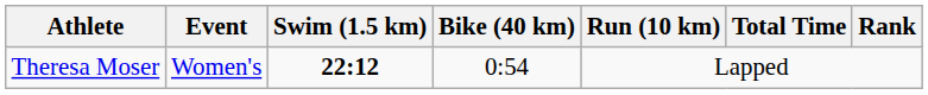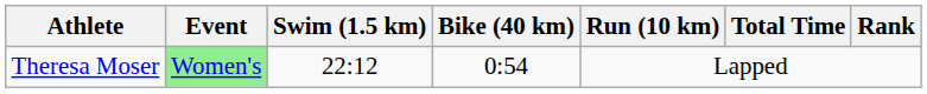Theresa Moser | Event: no background -> lightgreen background
Theresa Moser | Swim (1.5 km): bold -> normal
